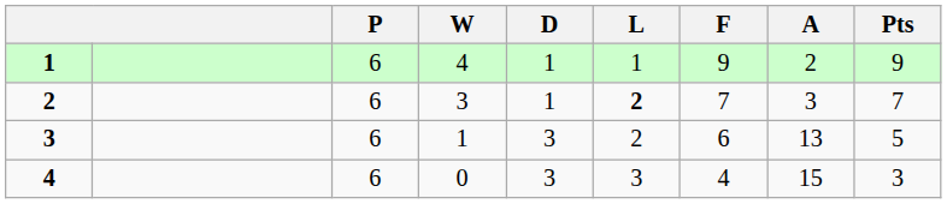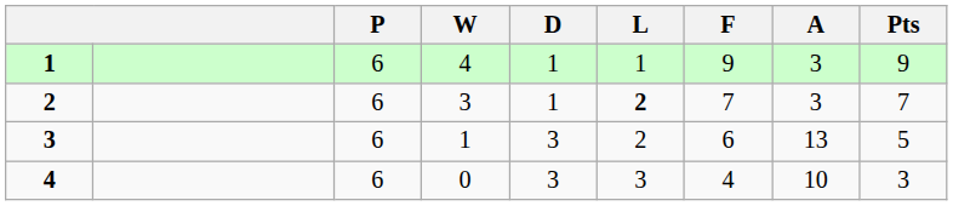row 2 | A: 2 -> 3
row 5 | A: 15 -> 10
